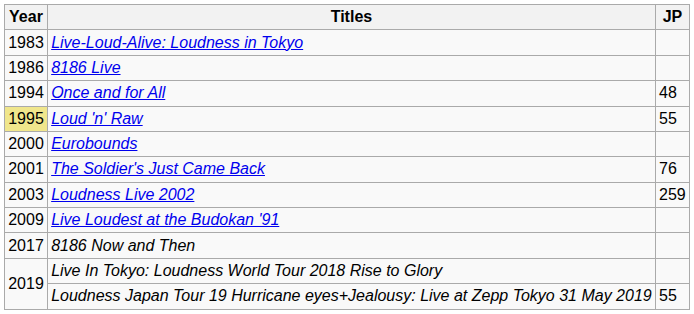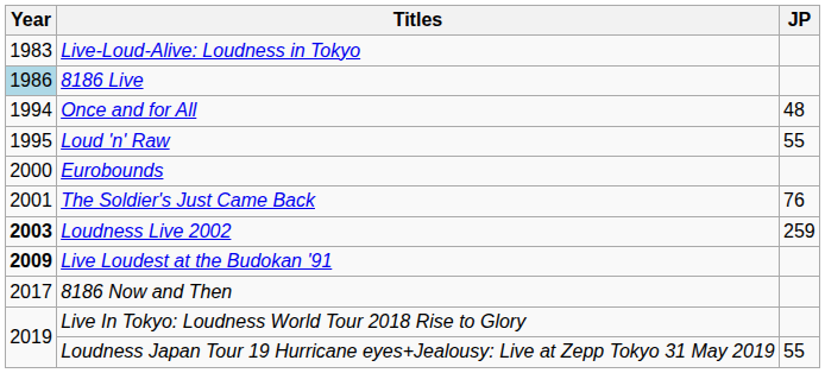8186 Live | Year: no background -> lightblue background
Loud 'n' Raw | Year: khaki background -> no background
Loudness Live 2002 | Year: normal -> bold
Live Loudest at the Budokan '91 | Year: normal -> bold
